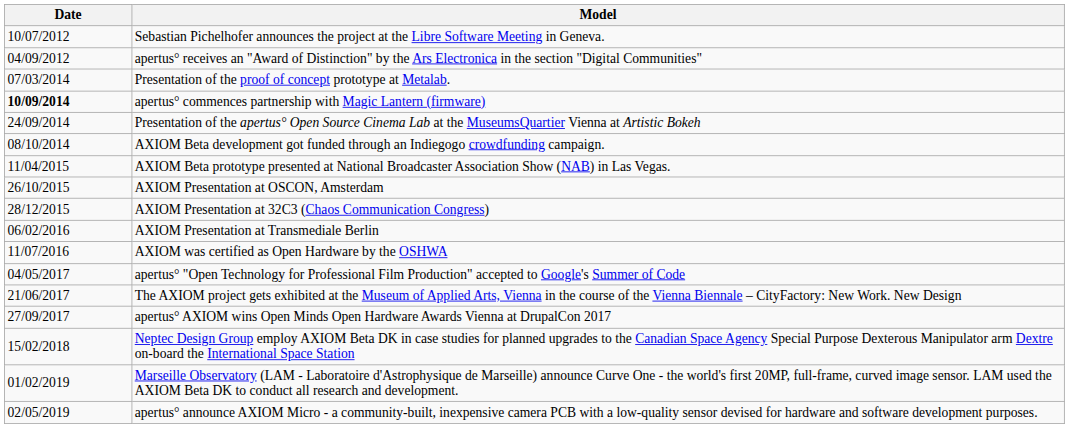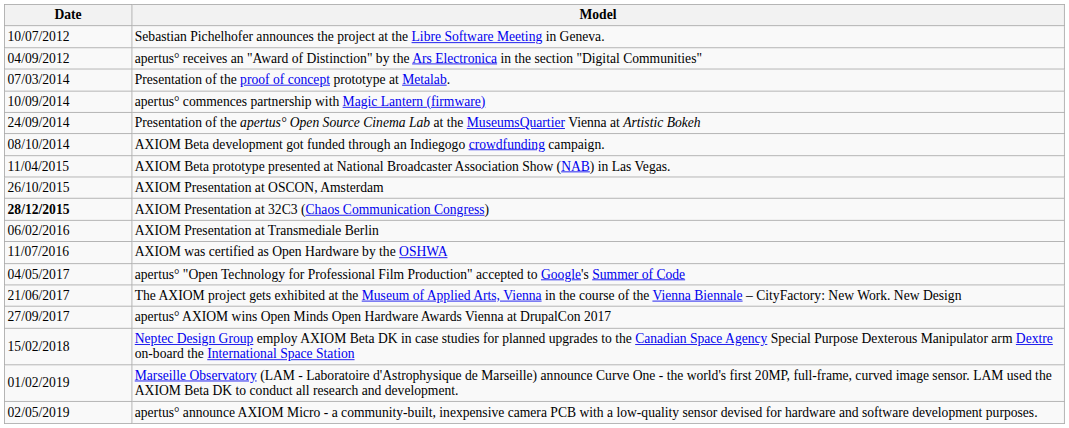apertus° commences partnership with Magic Lantern (firmware) | Date: bold -> normal
AXIOM Presentation at 32C3 (Chaos Communication Congress) | Date: normal -> bold
